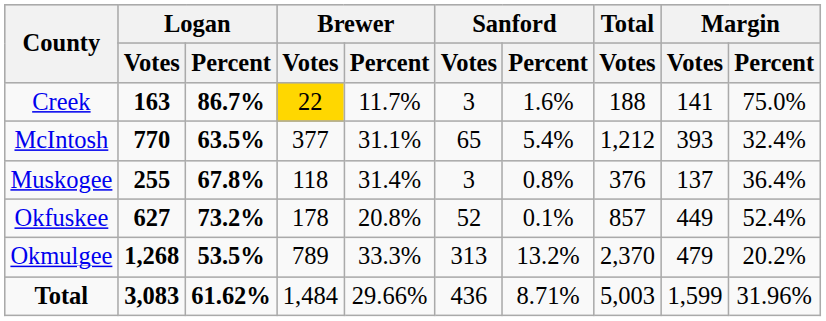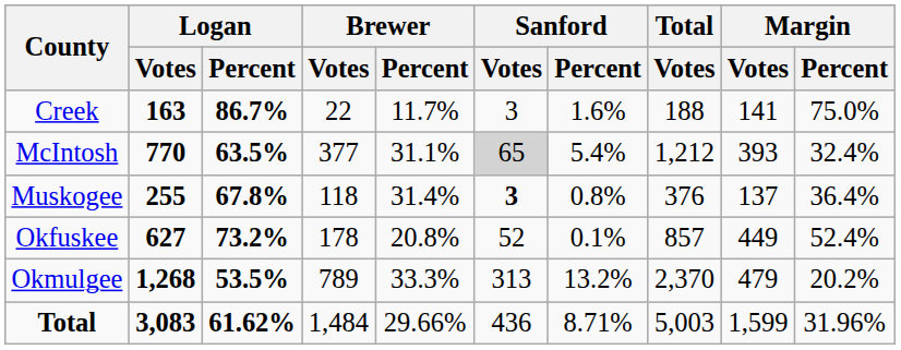Creek | Brewer / Votes: gold background -> no background
McIntosh | Sanford / Votes: no background -> lightgrey background
Muskogee | Sanford / Votes: normal -> bold
